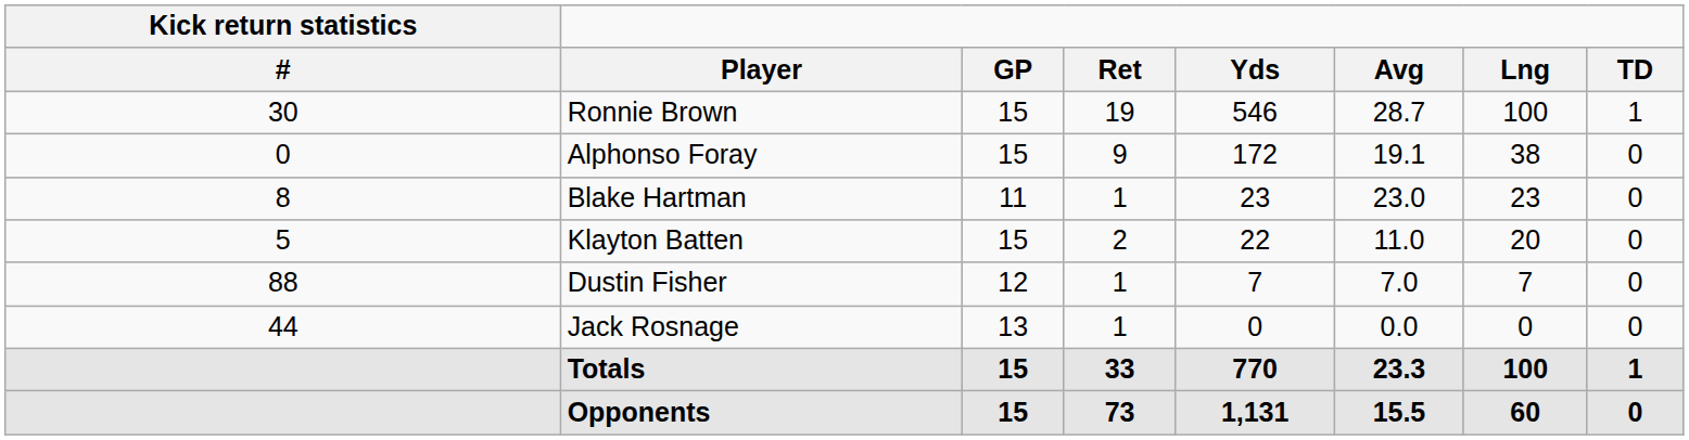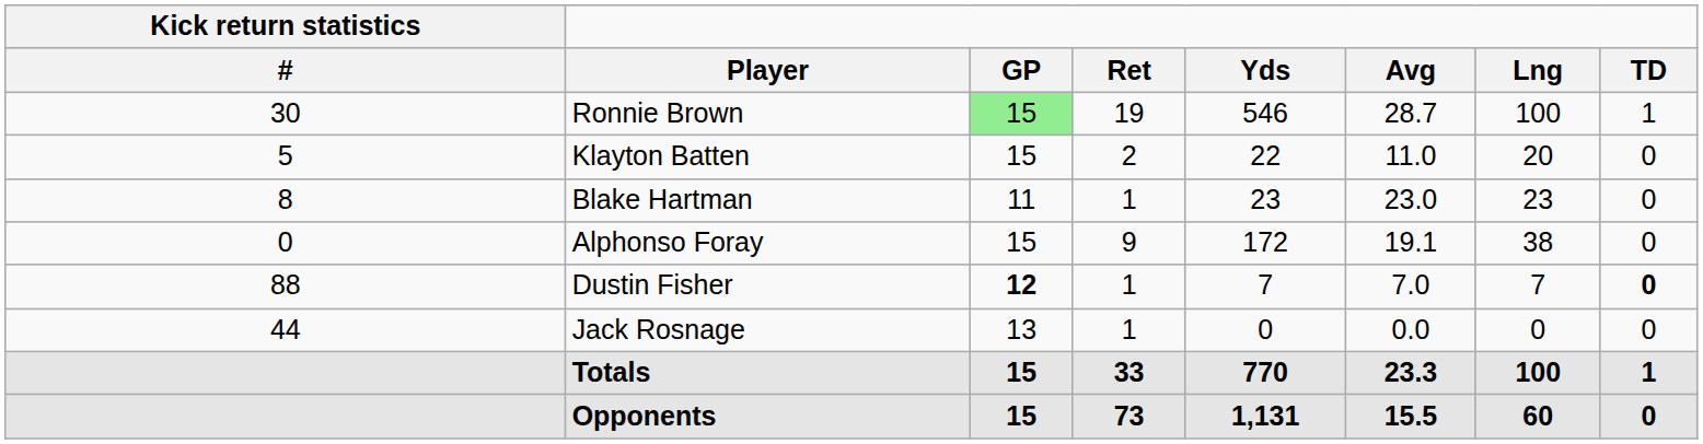Ronnie Brown | GP: no background -> lightgreen background
rows swapped: Alphonso Foray <-> Klayton Batten
Dustin Fisher | GP: normal -> bold
Dustin Fisher | TD: normal -> bold
